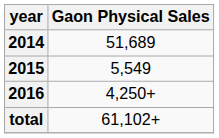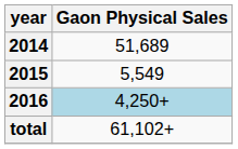2016 | Gaon Physical Sales: no background -> lightblue background
